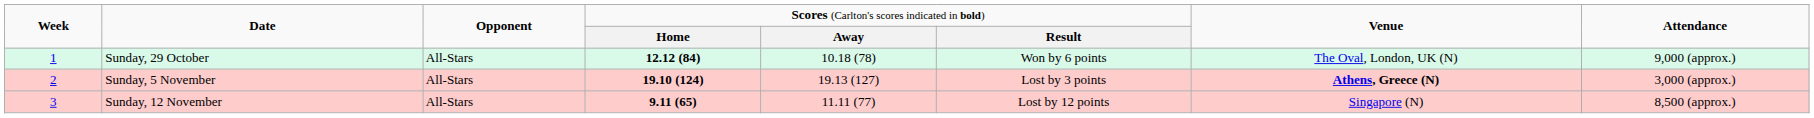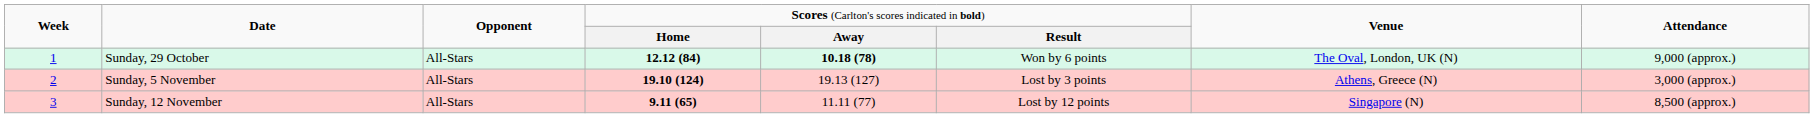row 3 | column 5: normal -> bold
row 4 | column 7: bold -> normal
